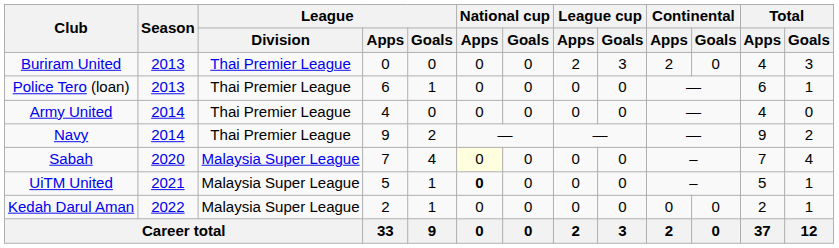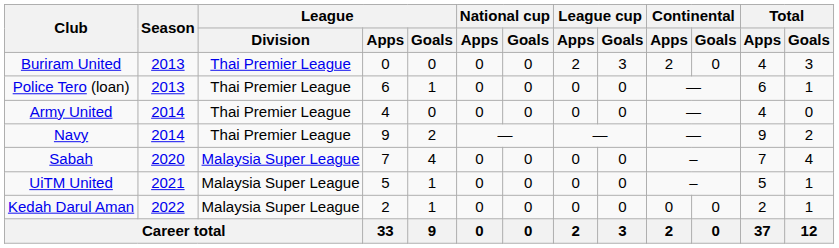Sabah | National cup / Apps: lightyellow background -> no background
UiTM United | National cup / Apps: bold -> normal
